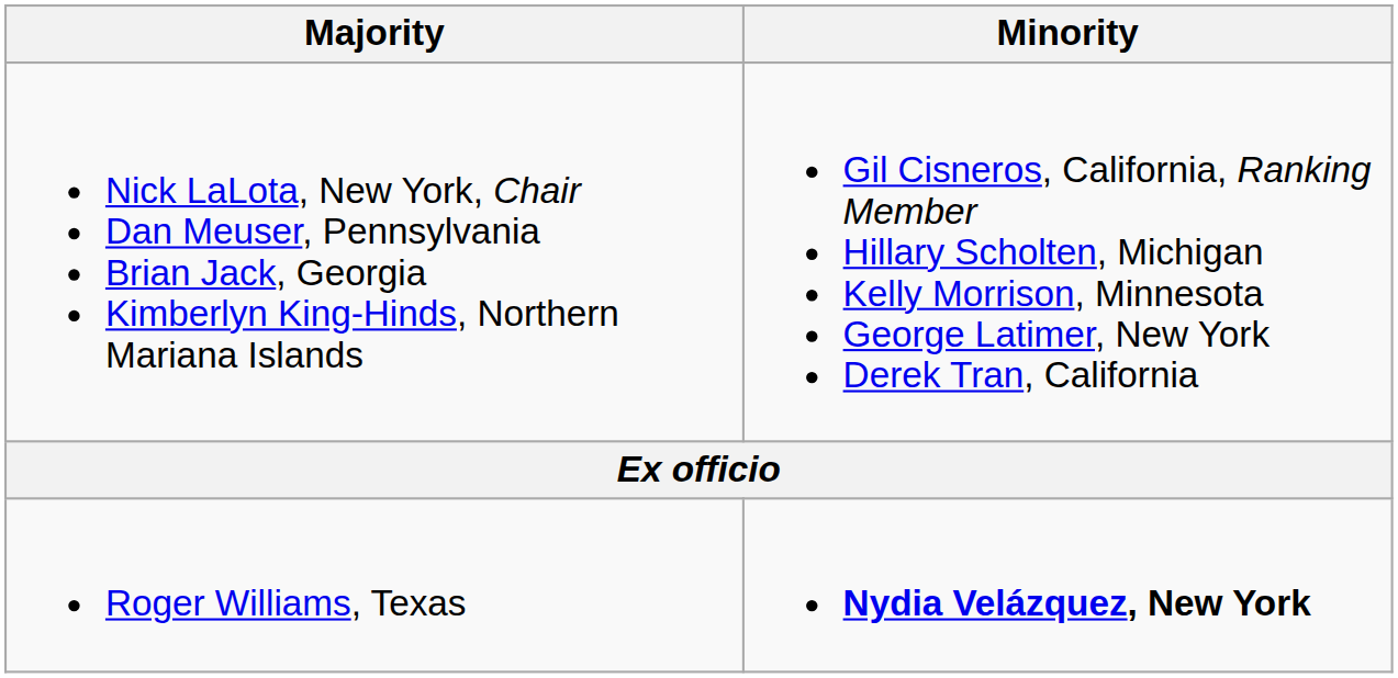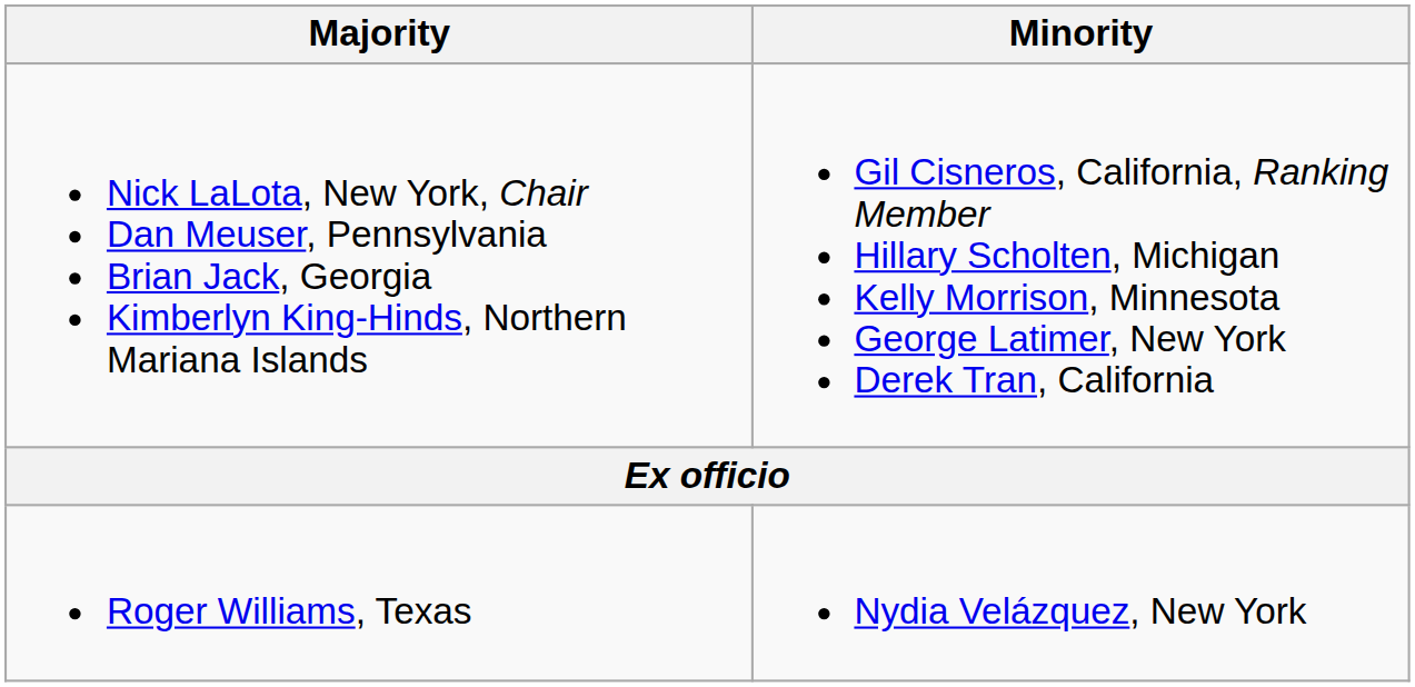Roger Williams, Texas | Minority: bold -> normal
